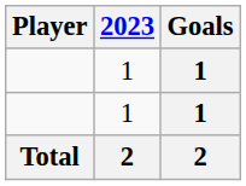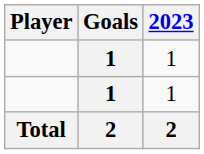columns swapped: Goals <-> 2023
